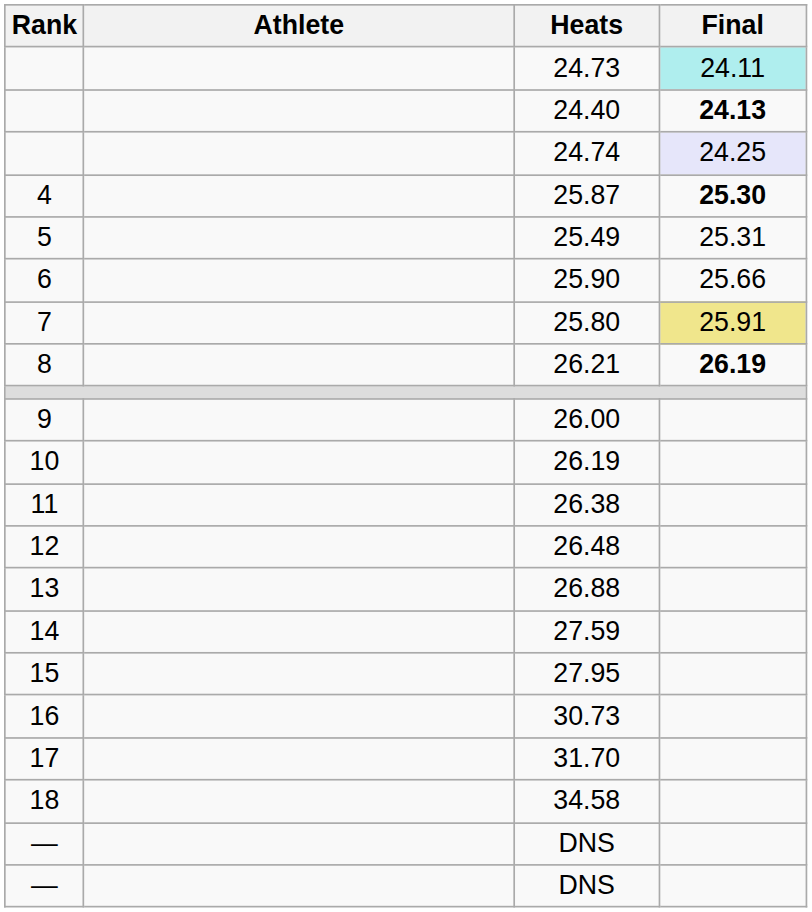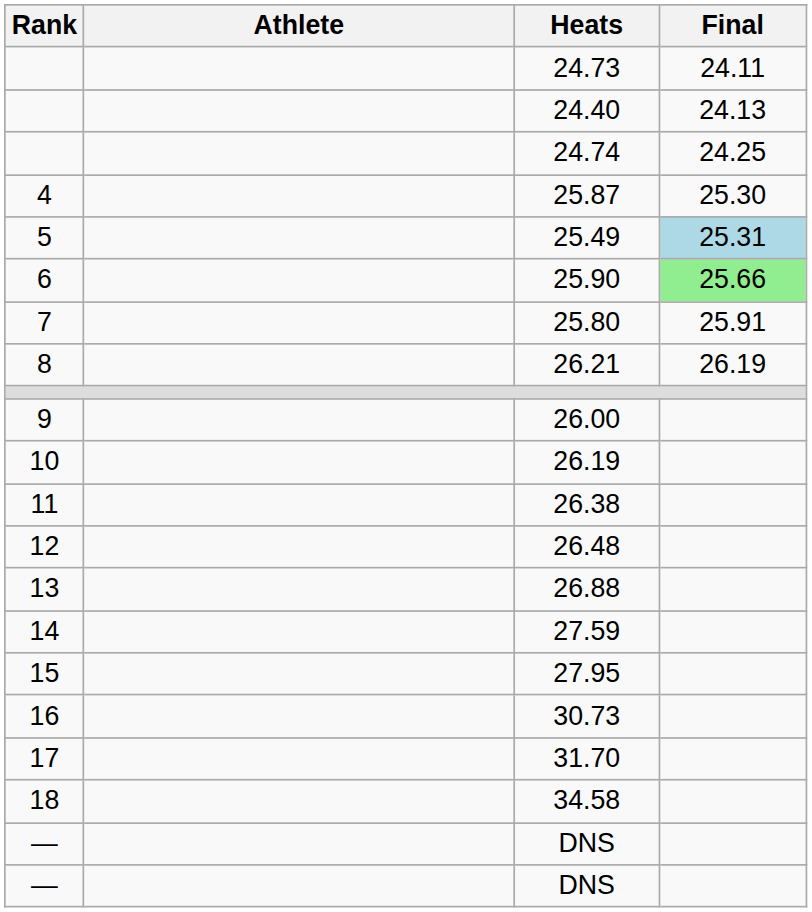24.73 | Final: paleturquoise background -> no background
24.40 | Final: bold -> normal
24.74 | Final: lavender background -> no background
25.87 | Final: bold -> normal
25.49 | Final: no background -> lightblue background
25.90 | Final: no background -> lightgreen background
25.80 | Final: khaki background -> no background
26.21 | Final: bold -> normal
